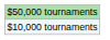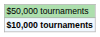row 2 | column 1: normal -> bold
